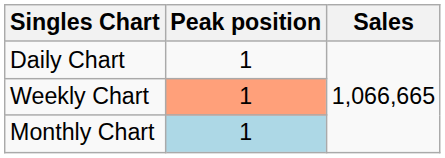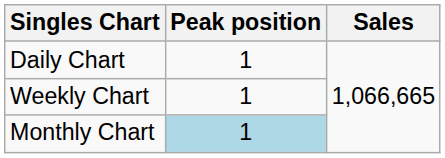Weekly Chart | Peak position: lightsalmon background -> no background
